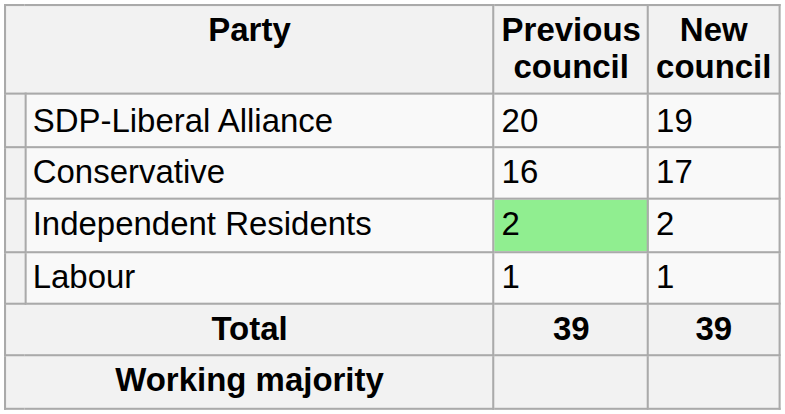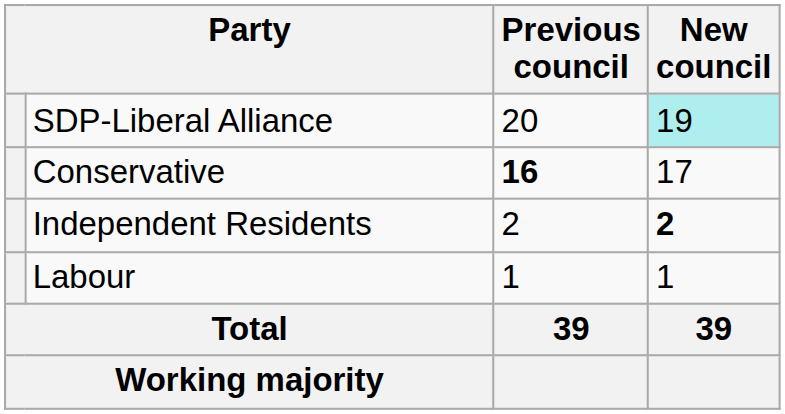SDP-Liberal Alliance | New council: no background -> paleturquoise background
Conservative | Previous council: normal -> bold
Independent Residents | Previous council: lightgreen background -> no background
Independent Residents | New council: normal -> bold
